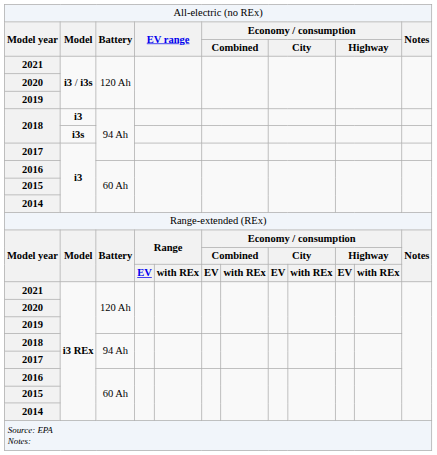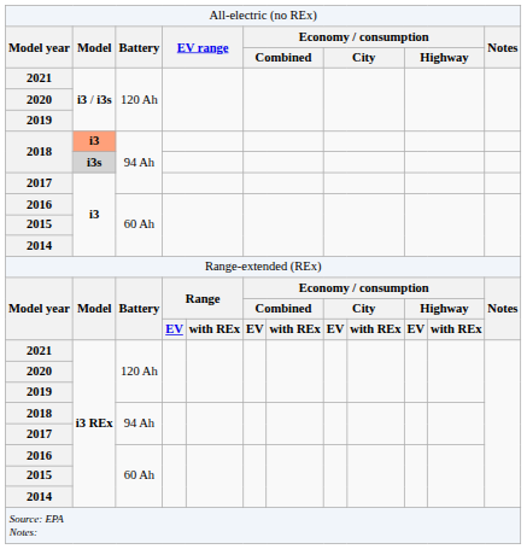2018 / i3 | column 2: no background -> lightsalmon background
2018 / i3s | column 2: no background -> lightgrey background
